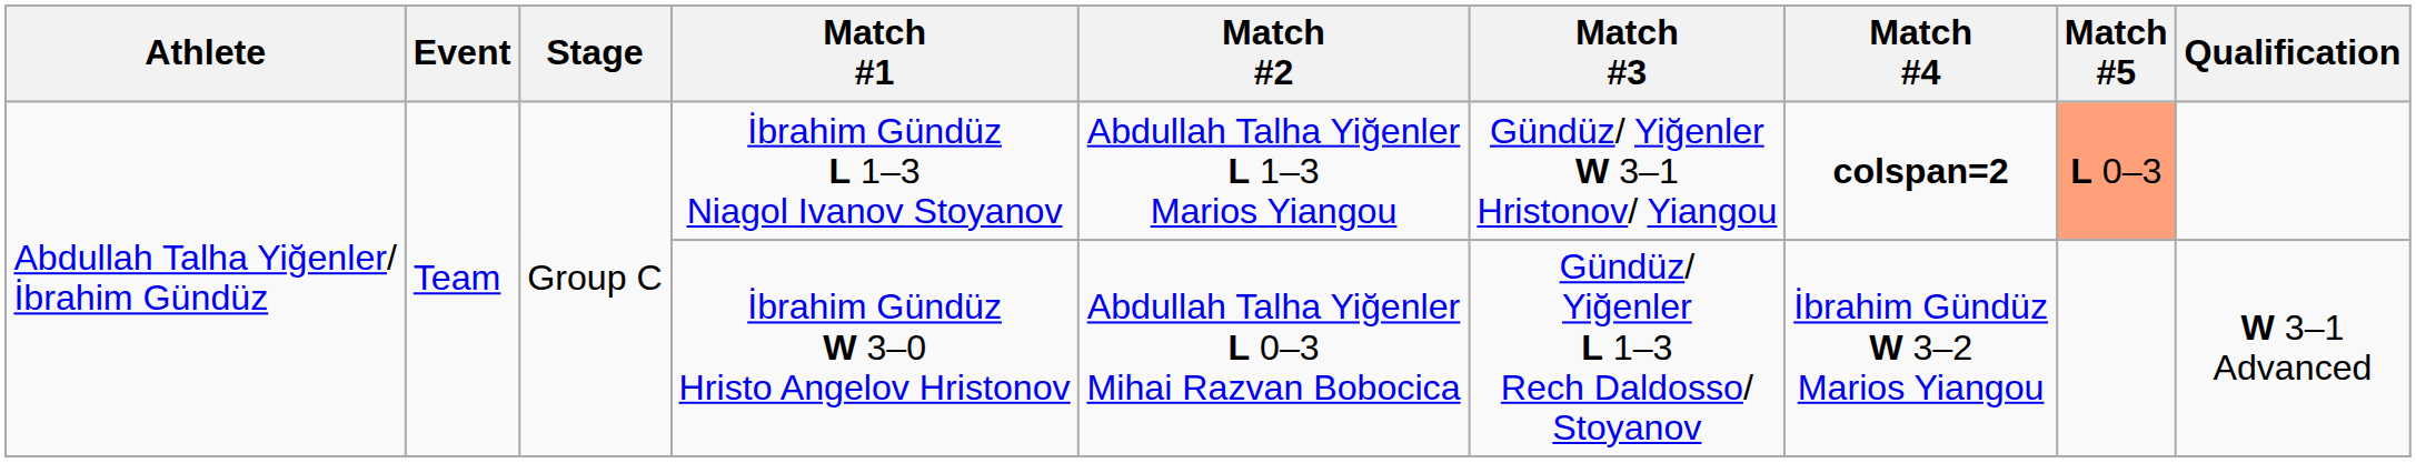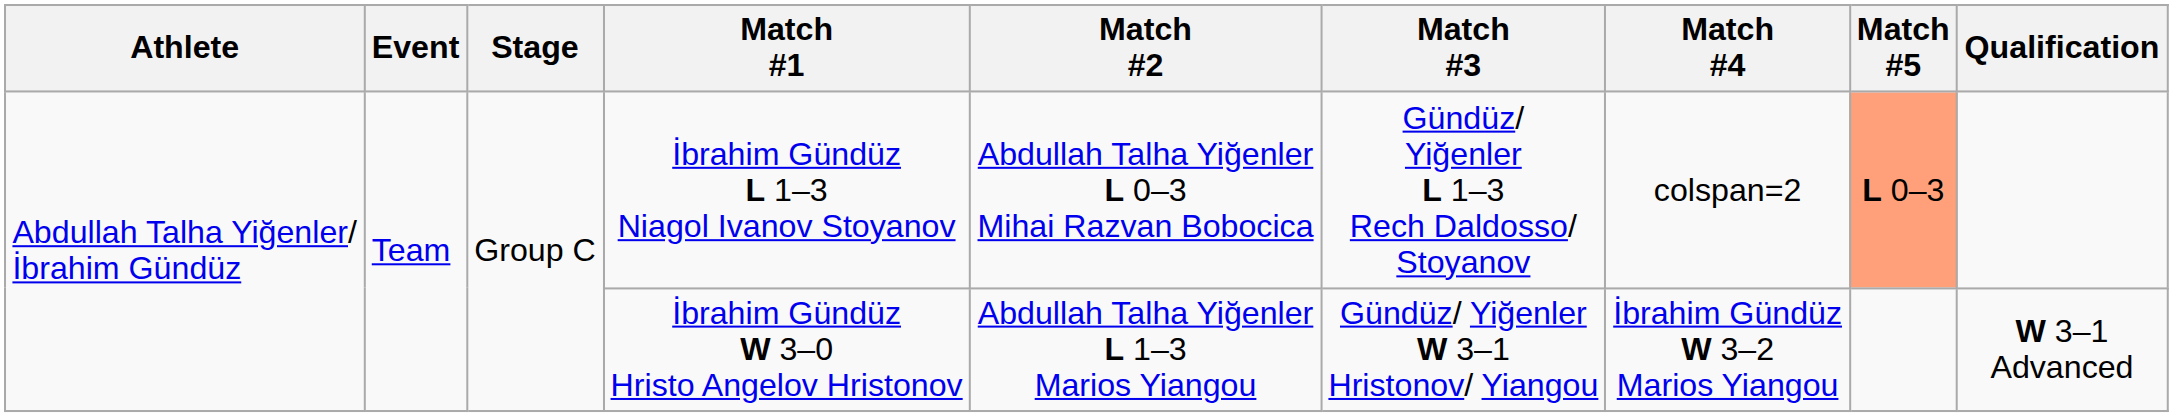İbrahim Gündüz L 1–3 Niagol Ivanov Stoyanov | Match #2: Abdullah Talha Yiğenler L 1–3 Marios Yiangou -> Abdullah Talha Yiğenler L 0–3 Mihai Razvan Bobocica
İbrahim Gündüz L 1–3 Niagol Ivanov Stoyanov | Match #3: Gündüz/ Yiğenler W 3–1 Hristonov/ Yiangou -> Gündüz/ Yiğenler L 1–3 Rech Daldosso/ Stoyanov
İbrahim Gündüz L 1–3 Niagol Ivanov Stoyanov | Match #4: bold -> normal
İbrahim Gündüz W 3–0 Hristo Angelov Hristonov | Match #2: Abdullah Talha Yiğenler L 0–3 Mihai Razvan Bobocica -> Abdullah Talha Yiğenler L 1–3 Marios Yiangou
İbrahim Gündüz W 3–0 Hristo Angelov Hristonov | Match #3: Gündüz/ Yiğenler L 1–3 Rech Daldosso/ Stoyanov -> Gündüz/ Yiğenler W 3–1 Hristonov/ Yiangou
